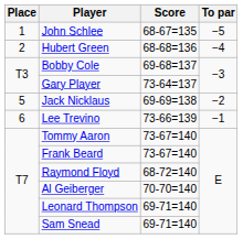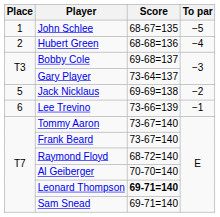Leonard Thompson | Score: normal -> bold
